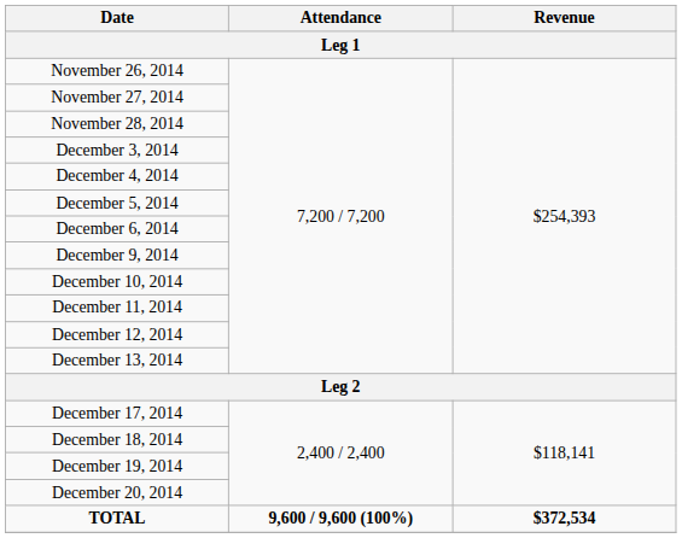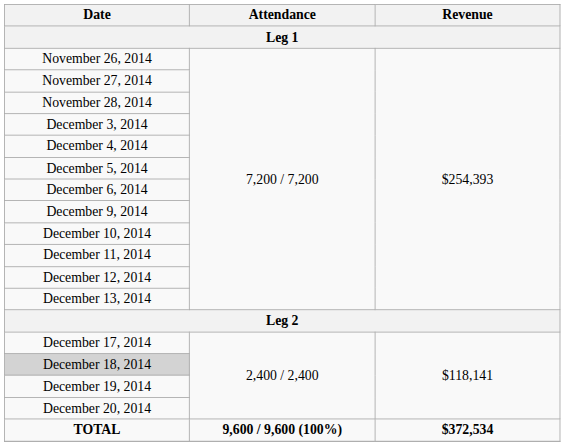December 18, 2014 | Date: no background -> lightgrey background
